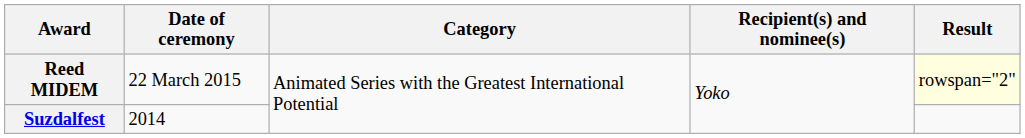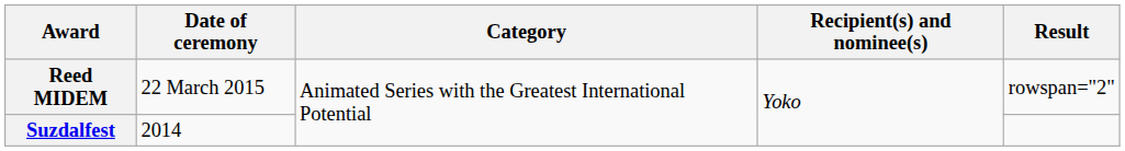Reed MIDEM | Result: lightyellow background -> no background
